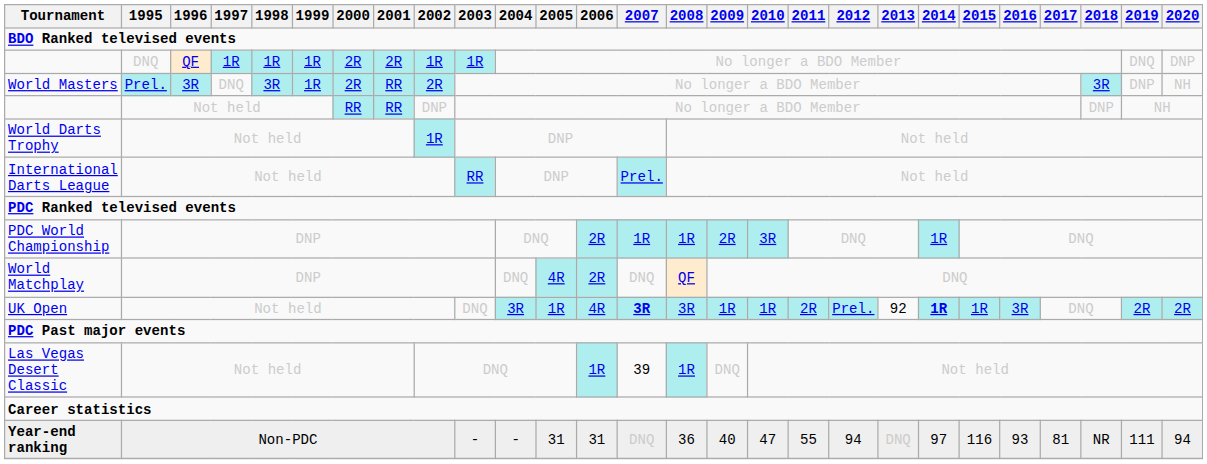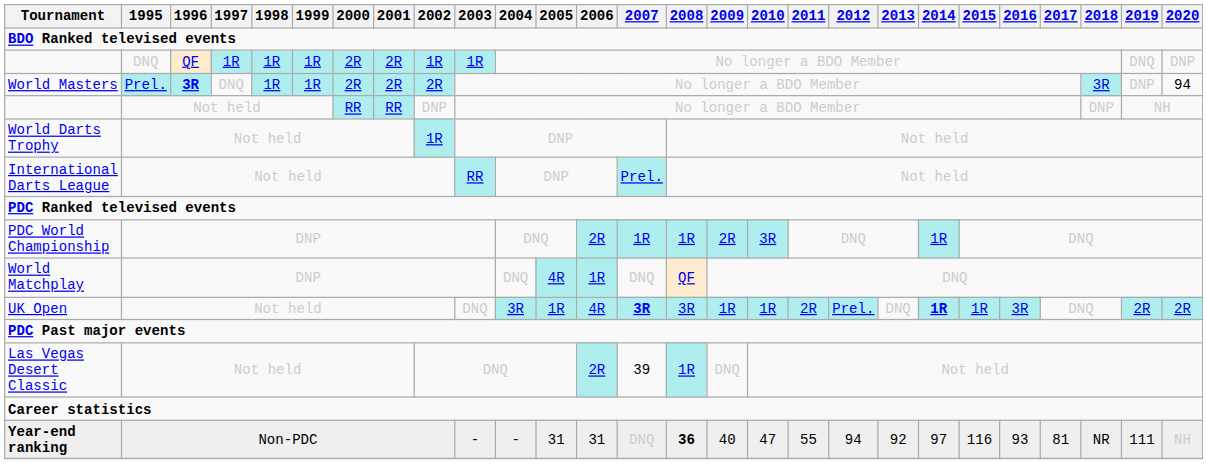World Masters | 1996: normal -> bold
World Masters | 1998: 3R -> 1R
World Masters | 2001: RR -> 2R
World Masters | 2020: NH -> 94
World Matchplay | 2006: 2R -> 1R
UK Open | 2013: 92 -> DNQ
Las Vegas Desert Classic | 2006: 1R -> 2R
Year-end ranking | 2008: normal -> bold
Year-end ranking | 2013: DNQ -> 92
Year-end ranking | 2020: 94 -> NH
